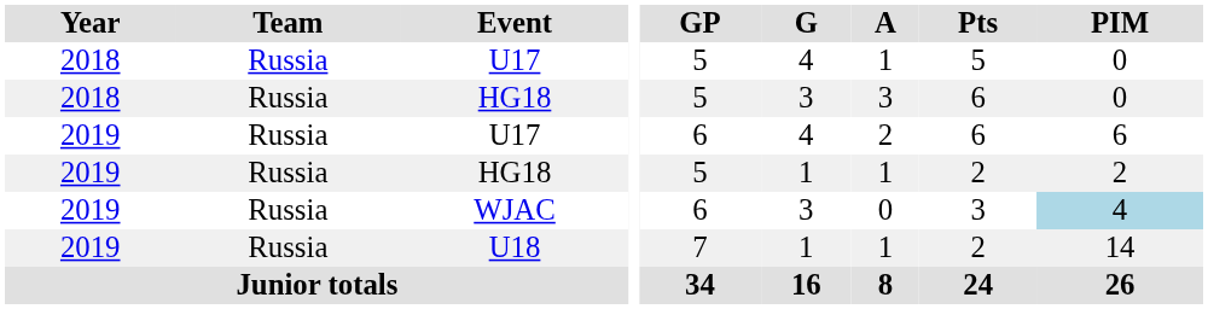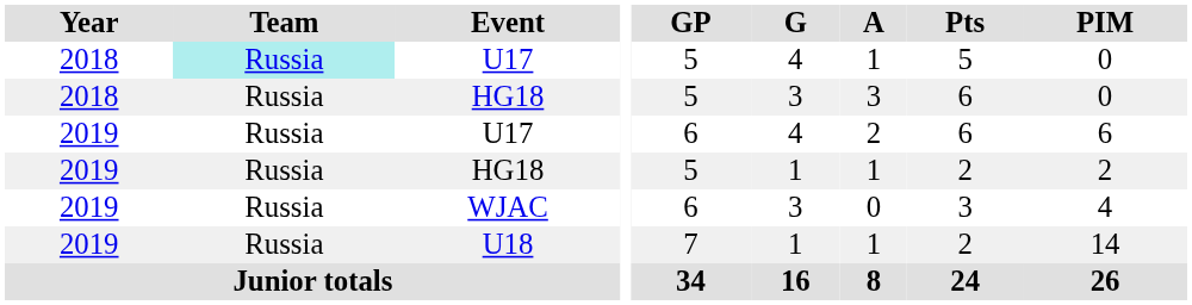2018 / U17 | Team: no background -> paleturquoise background
WJAC | PIM: lightblue background -> no background
